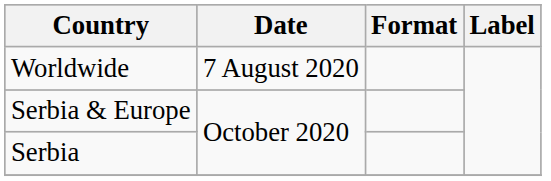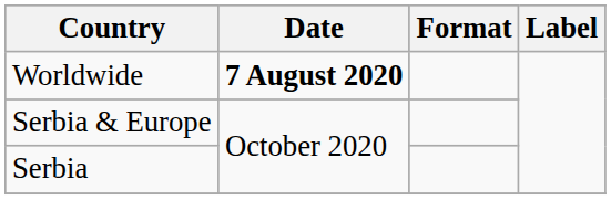Worldwide | Date: normal -> bold
